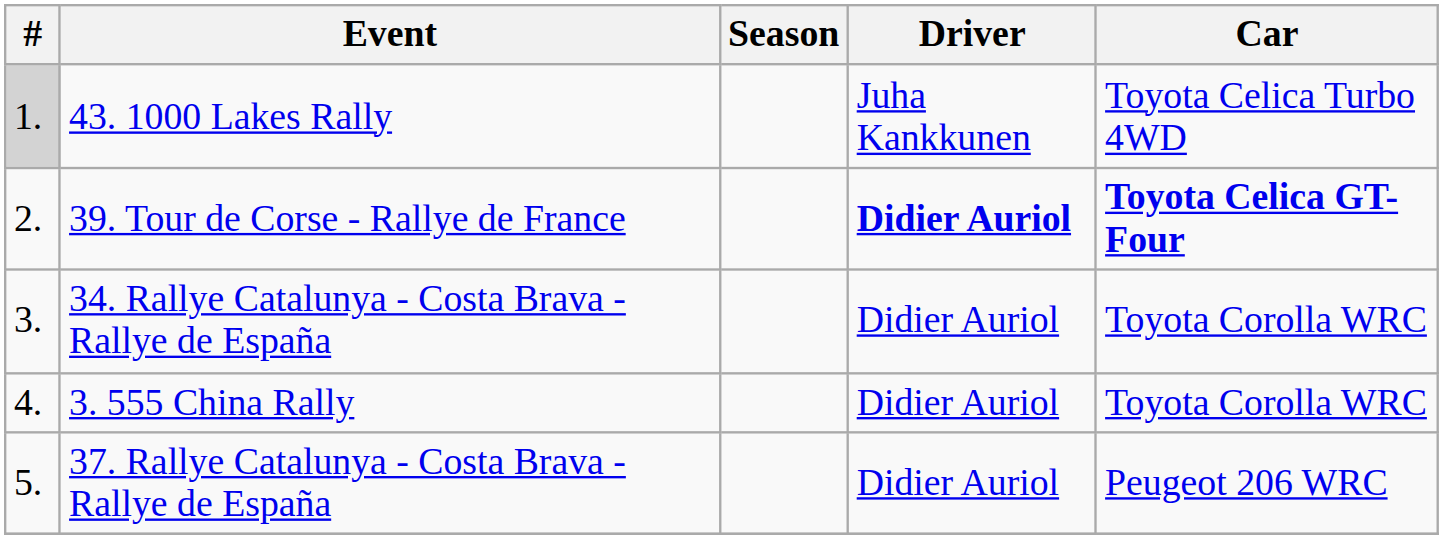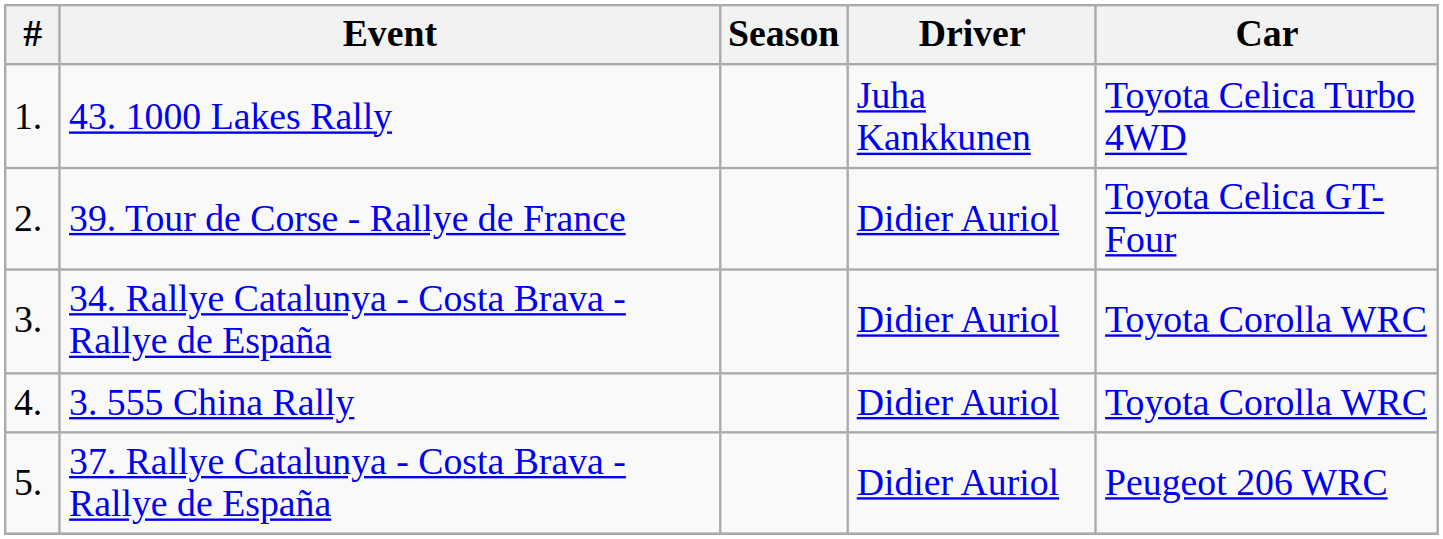43. 1000 Lakes Rally | #: lightgrey background -> no background
39. Tour de Corse - Rallye de France | Driver: bold -> normal
39. Tour de Corse - Rallye de France | Car: bold -> normal
